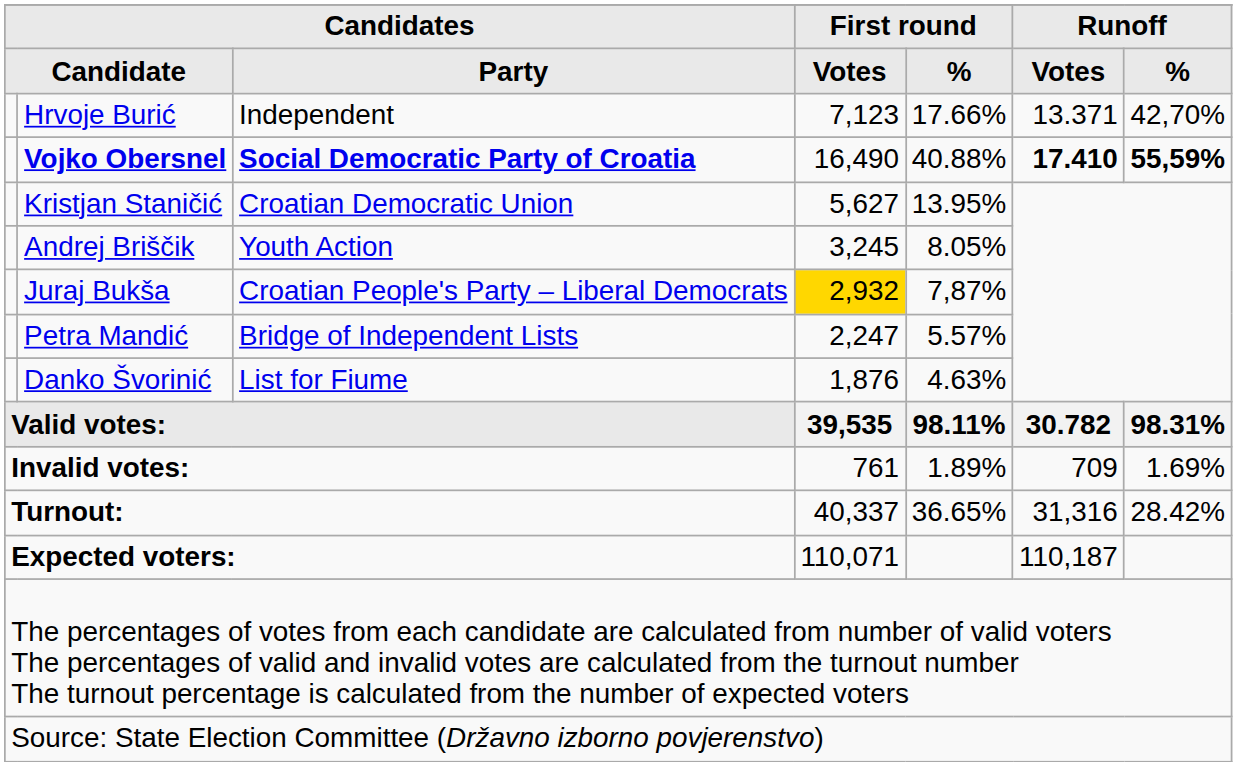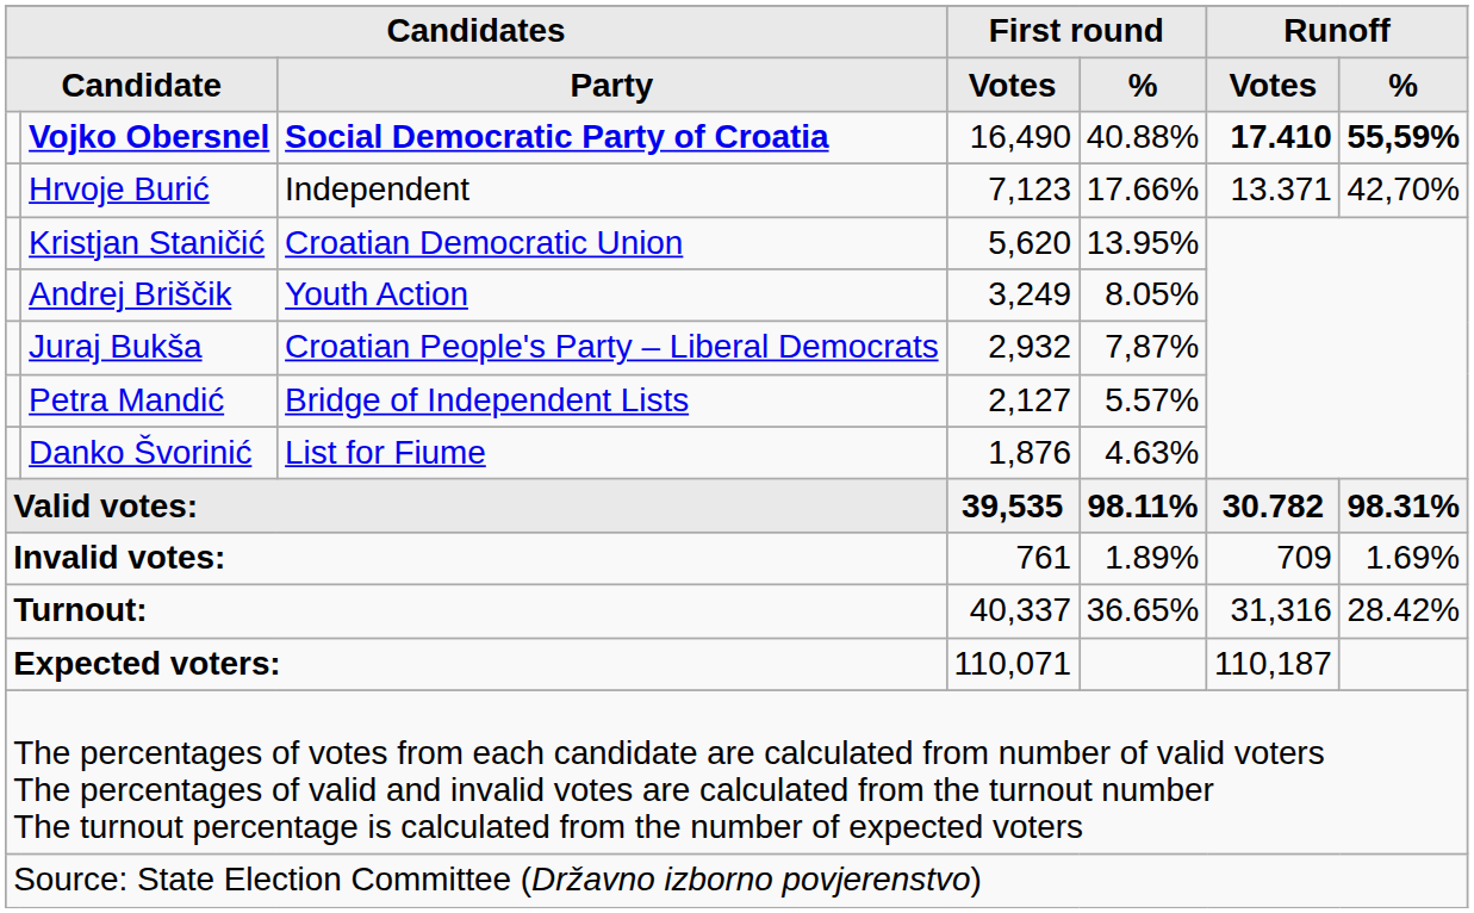rows swapped: Vojko Obersnel <-> Hrvoje Burić
Kristjan Staničić | First round / Votes: 5,627 -> 5,620
Andrej Briščik | First round / Votes: 3,245 -> 3,249
Juraj Bukša | First round / Votes: gold background -> no background
Petra Mandić | First round / Votes: 2,247 -> 2,127
